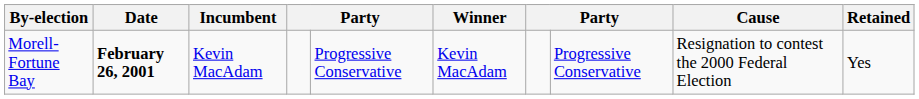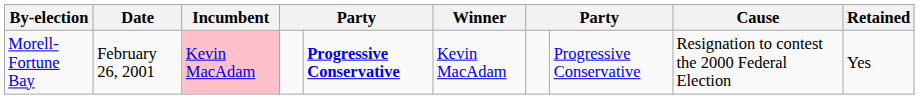Morell-Fortune Bay | Date: bold -> normal
Morell-Fortune Bay | Incumbent: no background -> pink background
Morell-Fortune Bay | column 5: normal -> bold
